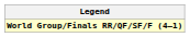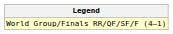row 2 | column 1: bold -> normal
